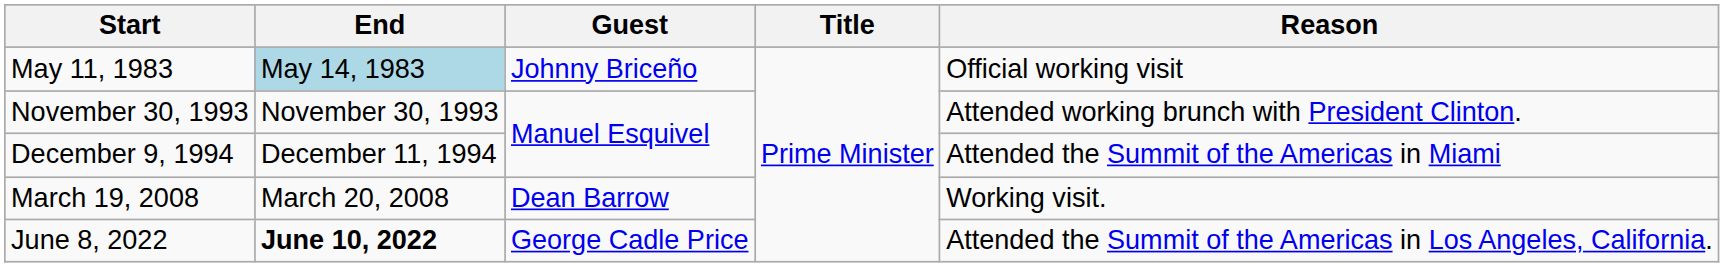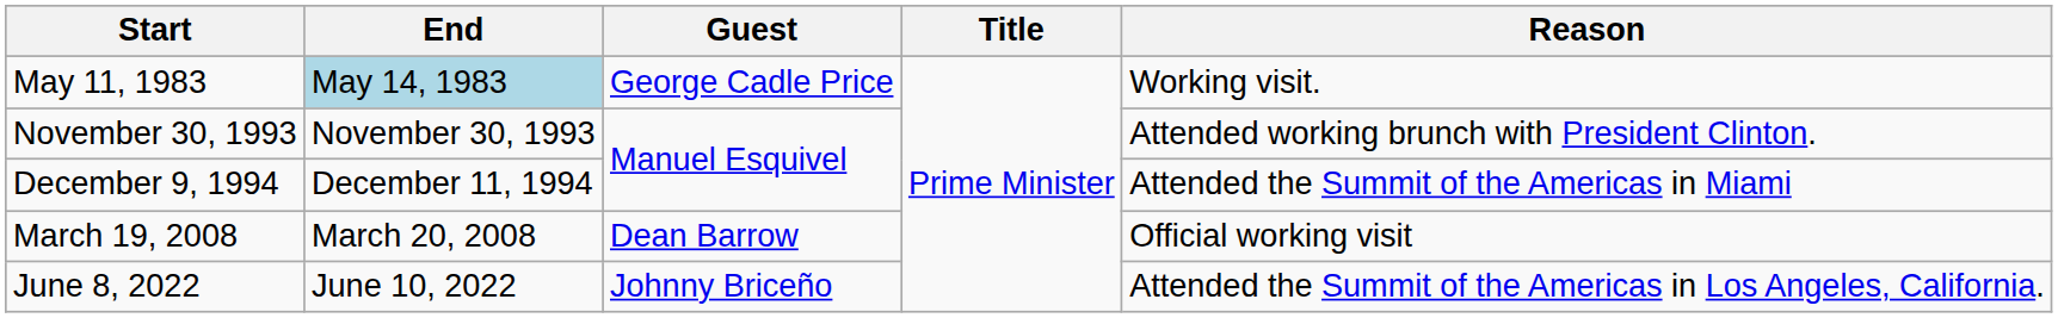May 11, 1983 | Guest: Johnny Briceño -> George Cadle Price
May 11, 1983 | Reason: Official working visit -> Working visit.
March 19, 2008 | Reason: Working visit. -> Official working visit
June 8, 2022 | End: bold -> normal
June 8, 2022 | Guest: George Cadle Price -> Johnny Briceño
